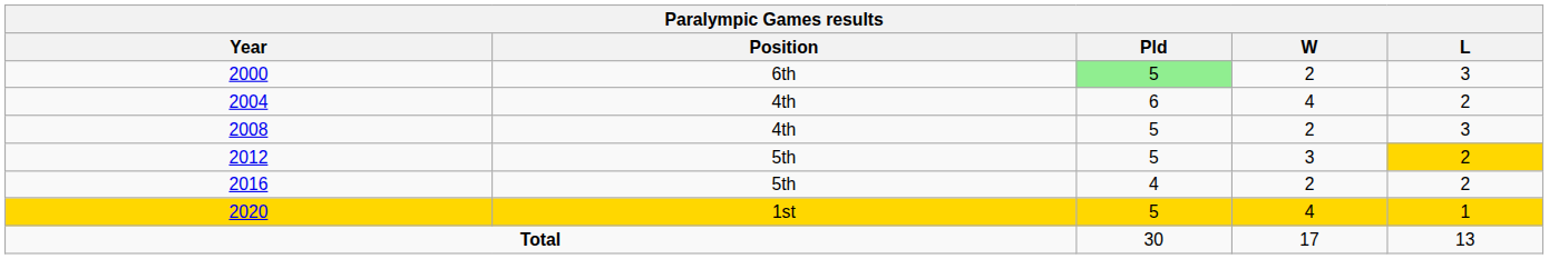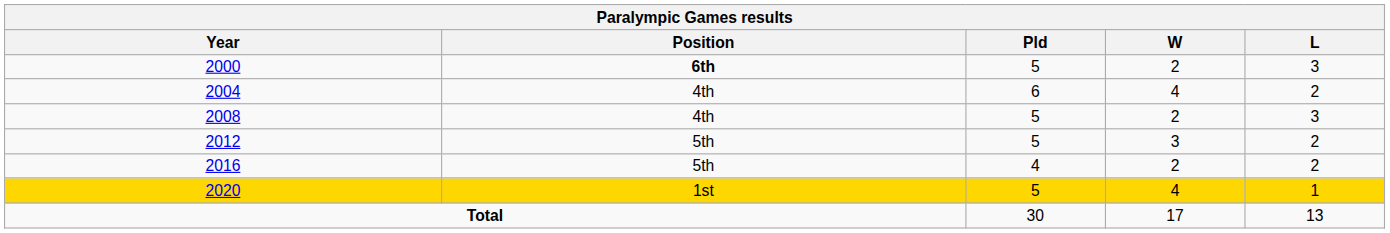2000 | Position: normal -> bold
2000 | Pld: lightgreen background -> no background
2012 | L: gold background -> no background
